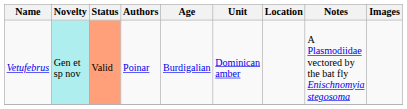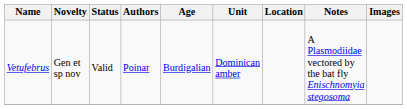Vetufebrus | Novelty: paleturquoise background -> no background
Vetufebrus | Status: lightsalmon background -> no background
